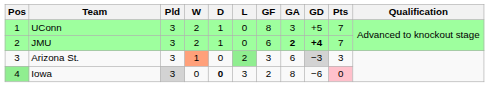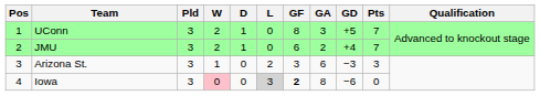JMU | GA: bold -> normal
JMU | GD: bold -> normal
Arizona St. | W: lightsalmon background -> no background
Arizona St. | L: lightgreen background -> no background
Arizona St. | GD: lightgrey background -> no background
Iowa | Pos: lightgreen background -> no background
Iowa | Pld: lightgrey background -> no background
Iowa | W: no background -> pink background
Iowa | D: bold -> normal
Iowa | L: no background -> lightgrey background
Iowa | GF: normal -> bold
Iowa | Pts: pink background -> no background
